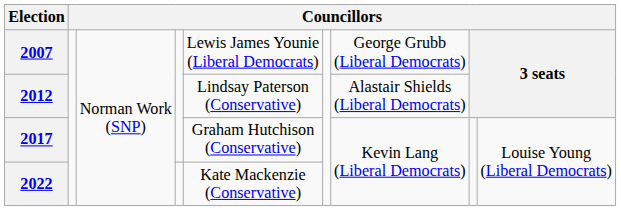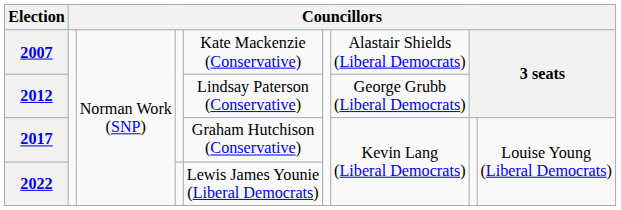2007 | column 5: Lewis James Younie (Liberal Democrats) -> Kate Mackenzie (Conservative)
2007 | column 7: George Grubb (Liberal Democrats) -> Alastair Shields (Liberal Democrats)
2012 | column 7: Alastair Shields (Liberal Democrats) -> George Grubb (Liberal Democrats)
2022 | column 5: Kate Mackenzie (Conservative) -> Lewis James Younie (Liberal Democrats)
